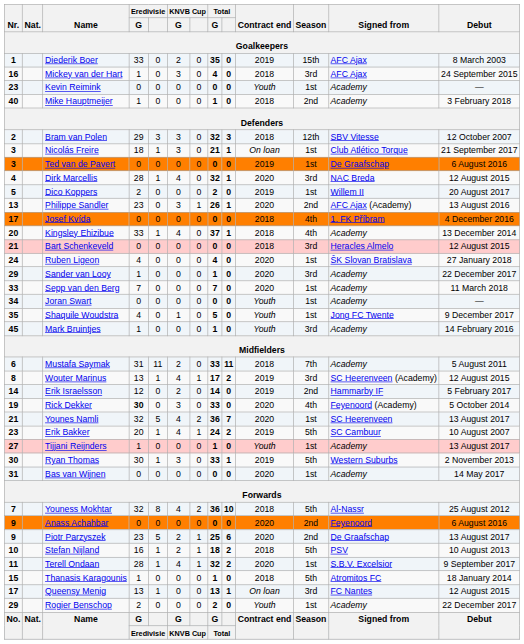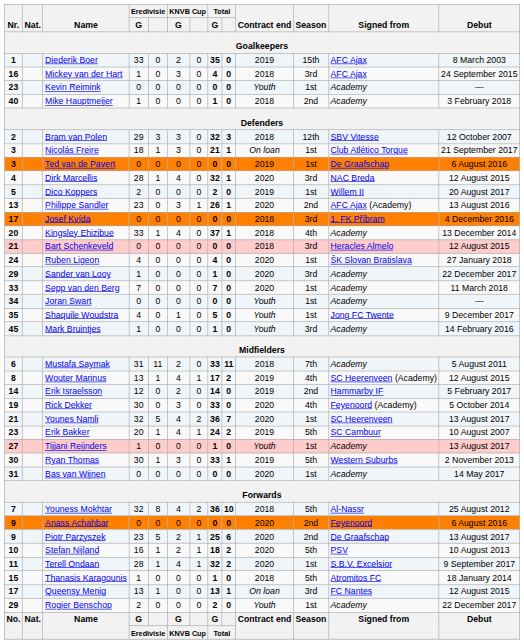Josef Kvída | Season: 4th -> 3rd
Wouter Marinus | Season: 3rd -> 4th
Rick Dekker | Eredivisie / G: bold -> normal
Stefan Nijland | Contract end: 2018 -> 2020
